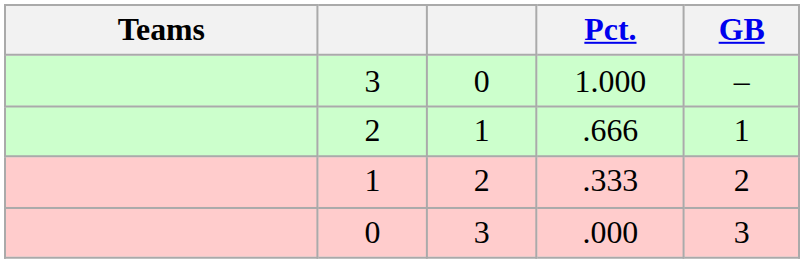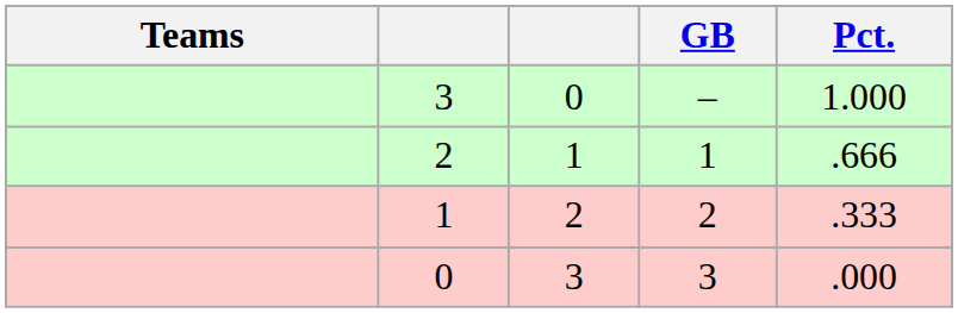columns swapped: Pct. <-> GB
